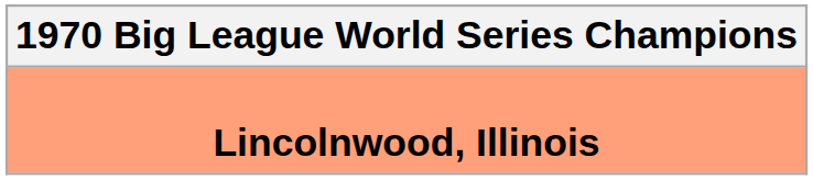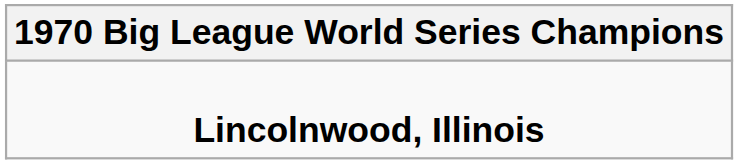row 2 | column 1: lightsalmon background -> no background
